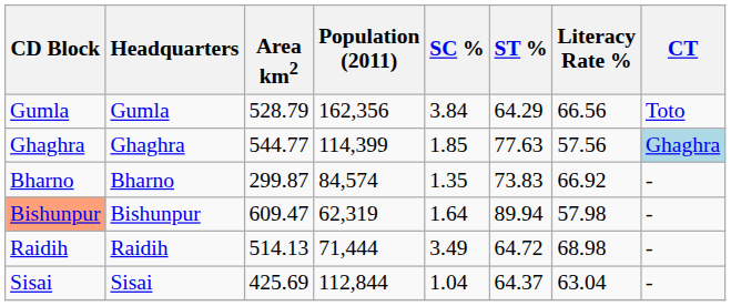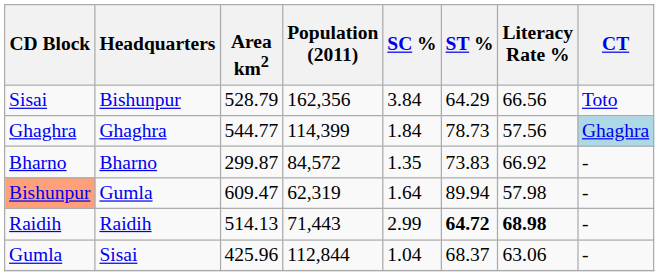row 2 | CD Block: Gumla -> Sisai
row 2 | Headquarters: Gumla -> Bishunpur
row 3 | SC %: 1.85 -> 1.84
row 3 | ST %: 77.63 -> 78.73
row 4 | Population (2011): 84,574 -> 84,572
row 5 | Headquarters: Bishunpur -> Gumla
row 6 | Population (2011): 71,444 -> 71,443
row 6 | SC %: 3.49 -> 2.99
row 6 | ST %: normal -> bold
row 6 | Literacy Rate %: normal -> bold
row 7 | CD Block: Sisai -> Gumla
row 7 | Area km2: 425.69 -> 425.96
row 7 | ST %: 64.37 -> 68.37
row 7 | Literacy Rate %: 63.04 -> 63.06
